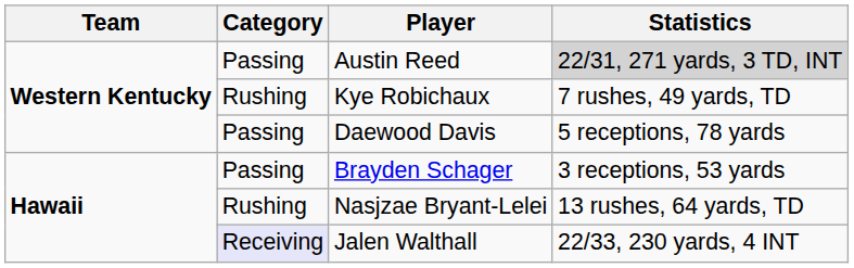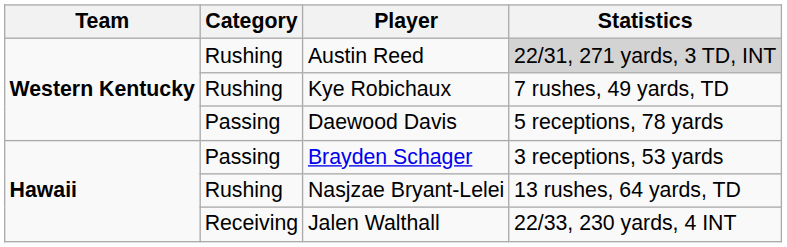Austin Reed | Category: Passing -> Rushing
Jalen Walthall | Category: lavender background -> no background
